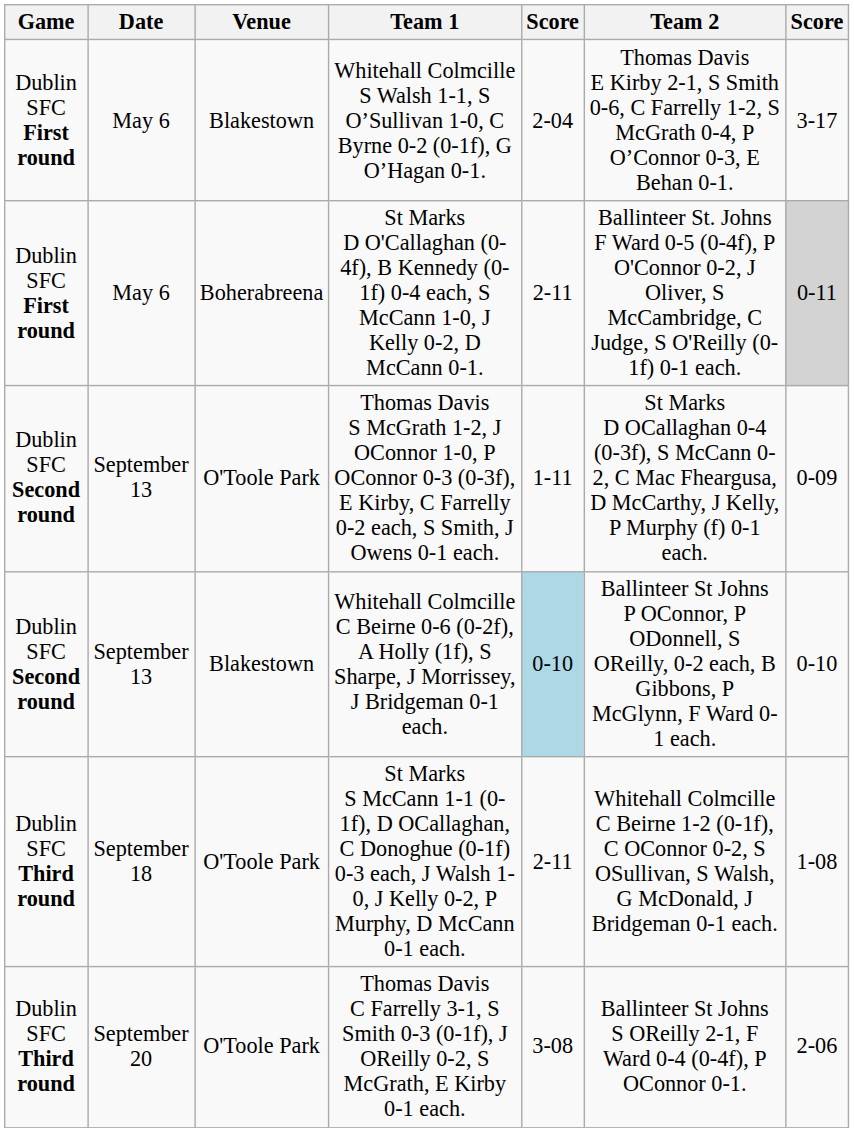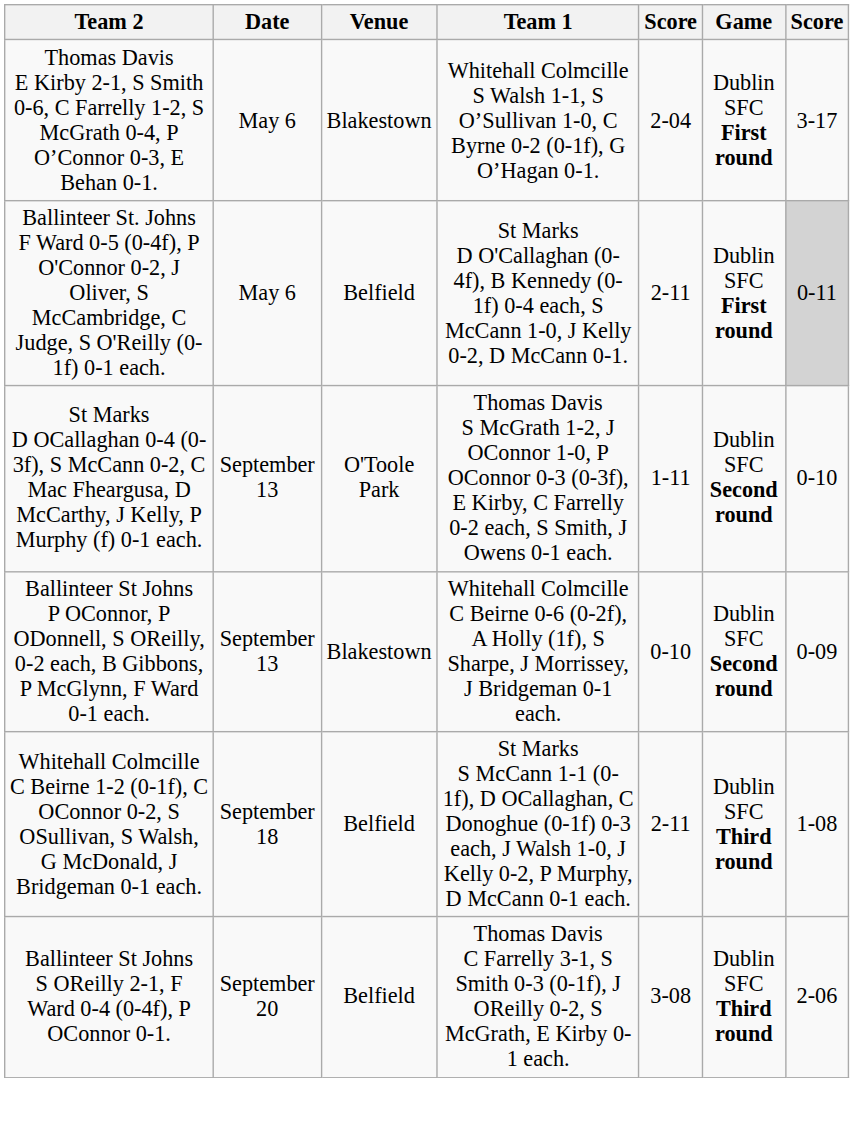columns swapped: Game <-> Team 2
row 3 | Venue: Boherabreena -> Belfield
row 4 | column 7: 0-09 -> 0-10
row 5 | column 5: lightblue background -> no background
row 5 | column 7: 0-10 -> 0-09
row 6 | Venue: O'Toole Park -> Belfield
row 7 | Venue: O'Toole Park -> Belfield
